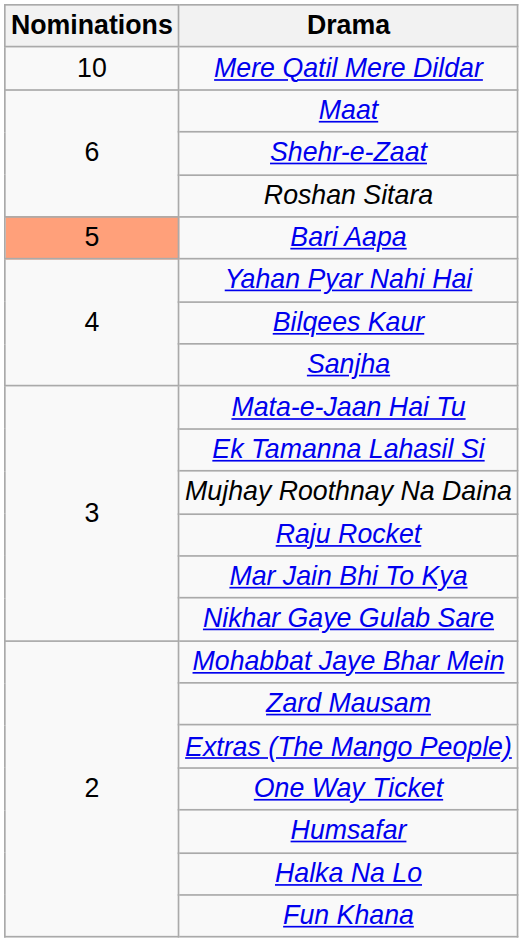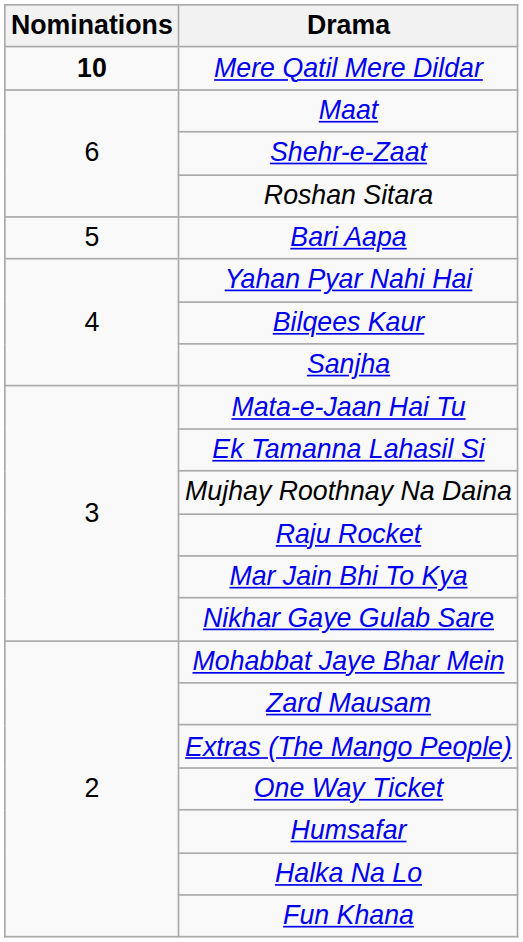Mere Qatil Mere Dildar | Nominations: normal -> bold
Bari Aapa | Nominations: lightsalmon background -> no background
